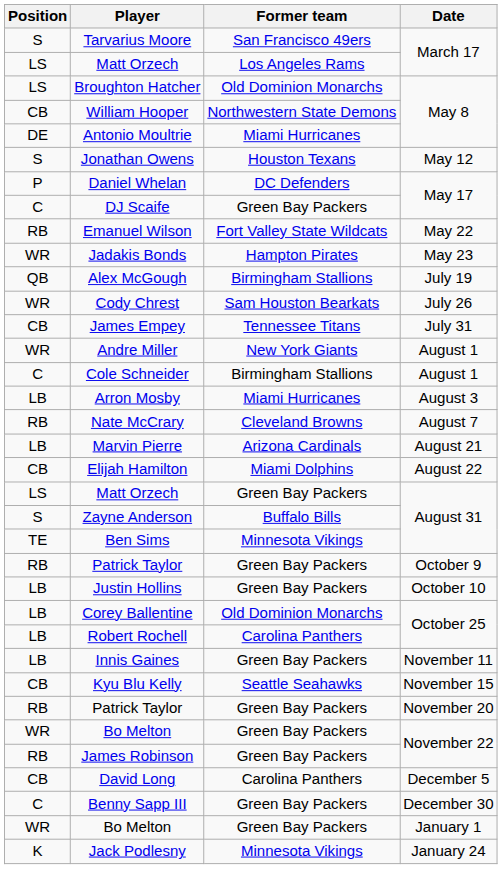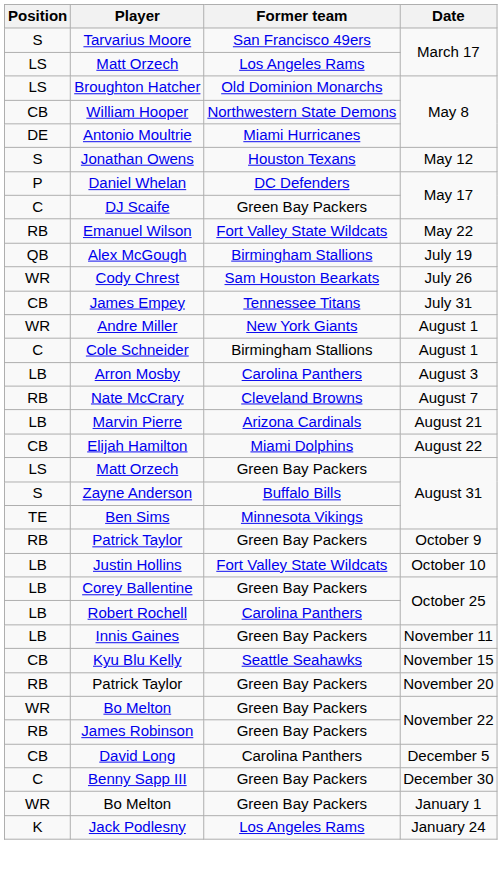- row: WR | Jadakis Bonds | Hampton Pirates | May 23
Arron Mosby | Former team: Miami Hurricanes -> Carolina Panthers
Justin Hollins | Former team: Green Bay Packers -> Fort Valley State Wildcats
Corey Ballentine | Former team: Old Dominion Monarchs -> Green Bay Packers
Jack Podlesny | Former team: Minnesota Vikings -> Los Angeles Rams
